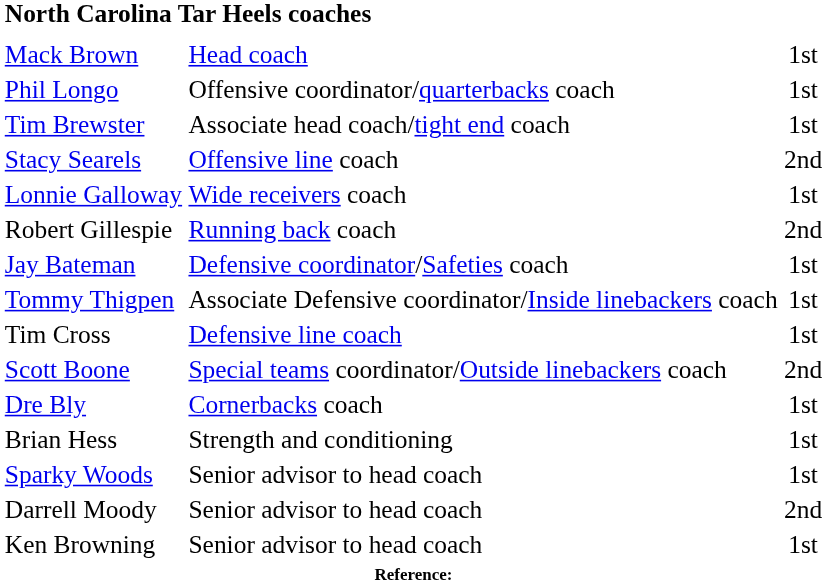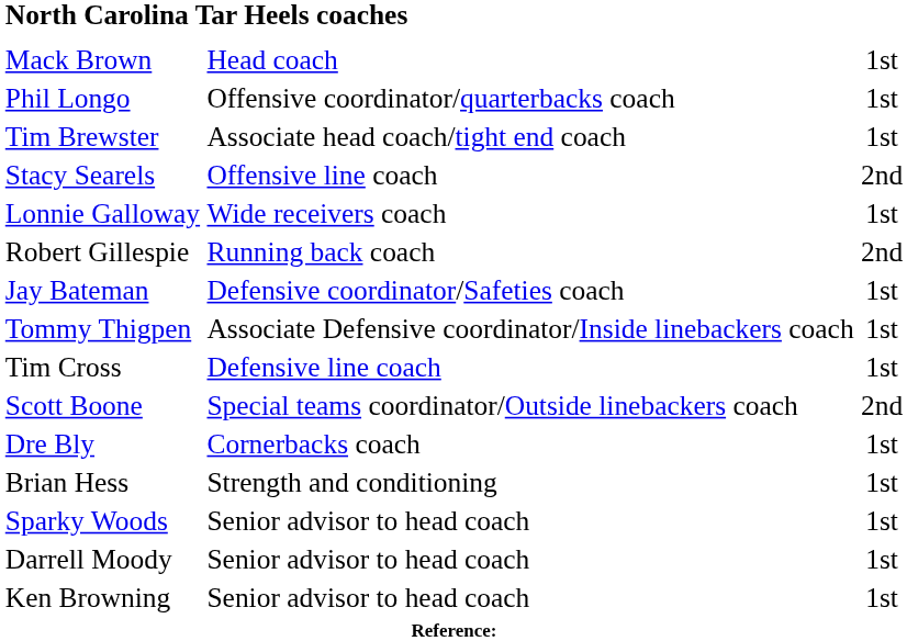Darrell Moody | column 3: 2nd -> 1st
